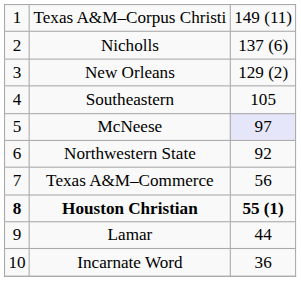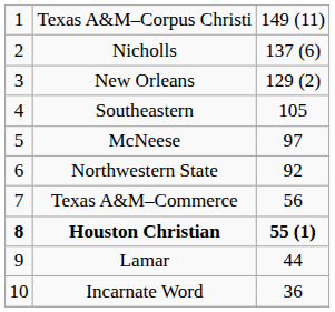McNeese | column 3: lavender background -> no background
